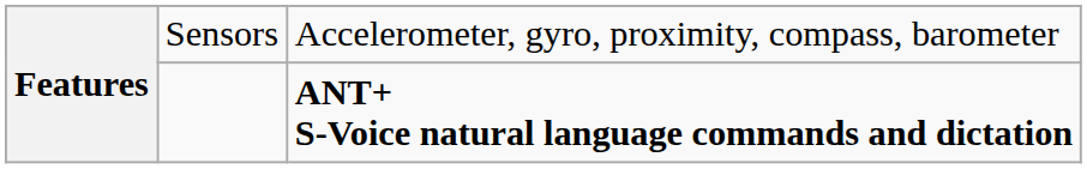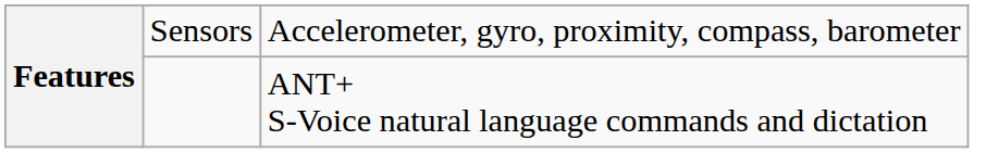row 2 | column 3: bold -> normal
